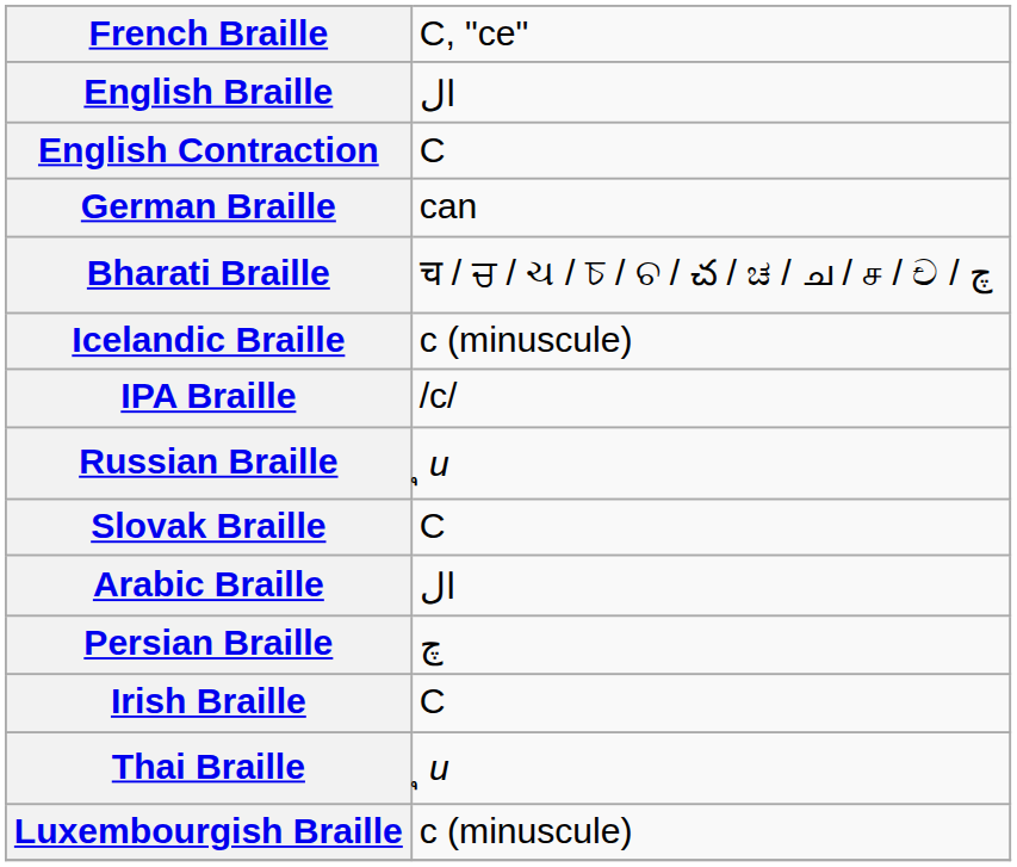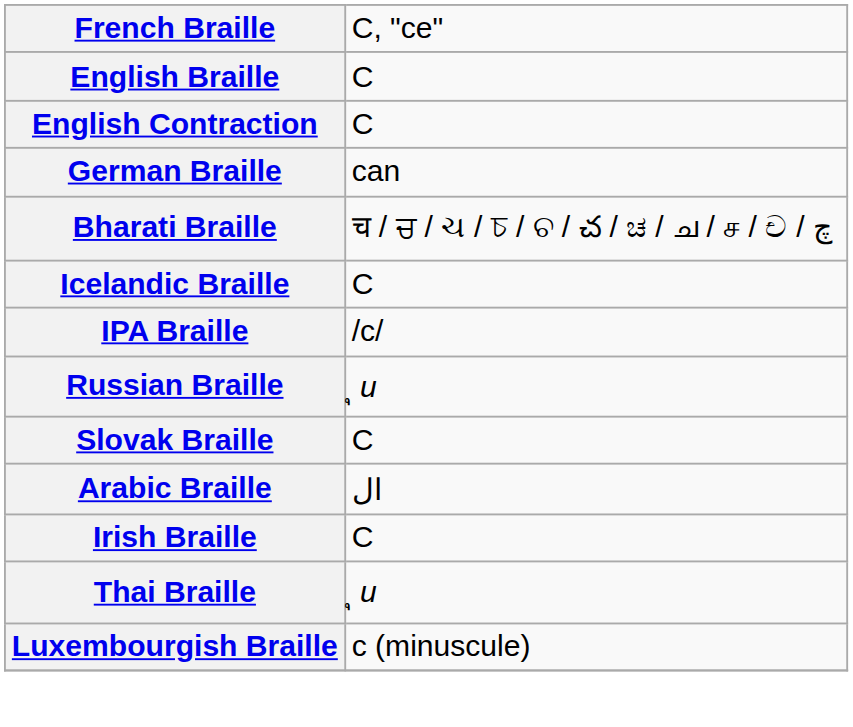English Braille | column 2: ال -> C
Icelandic Braille | column 2: c (minuscule) -> C
- row: Persian Braille | ﭺ
